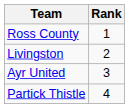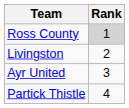Ross County | Rank: no background -> lightgrey background
